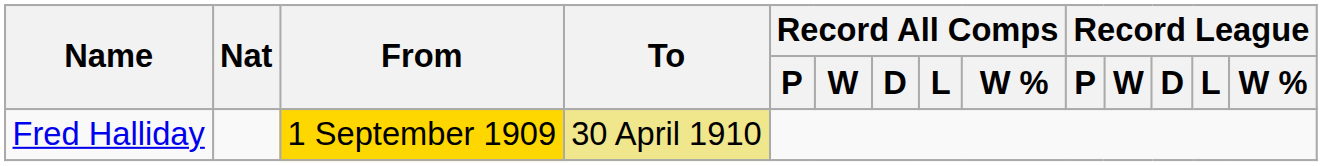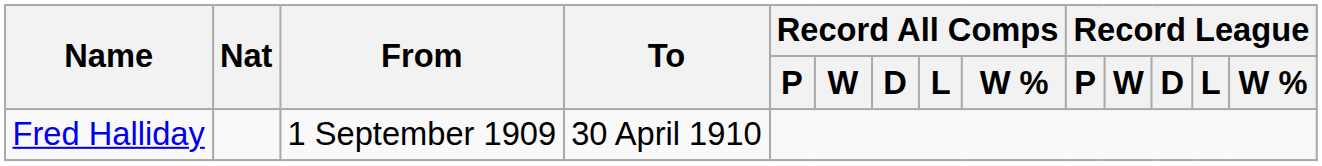Fred Halliday | From: gold background -> no background
Fred Halliday | To: khaki background -> no background
